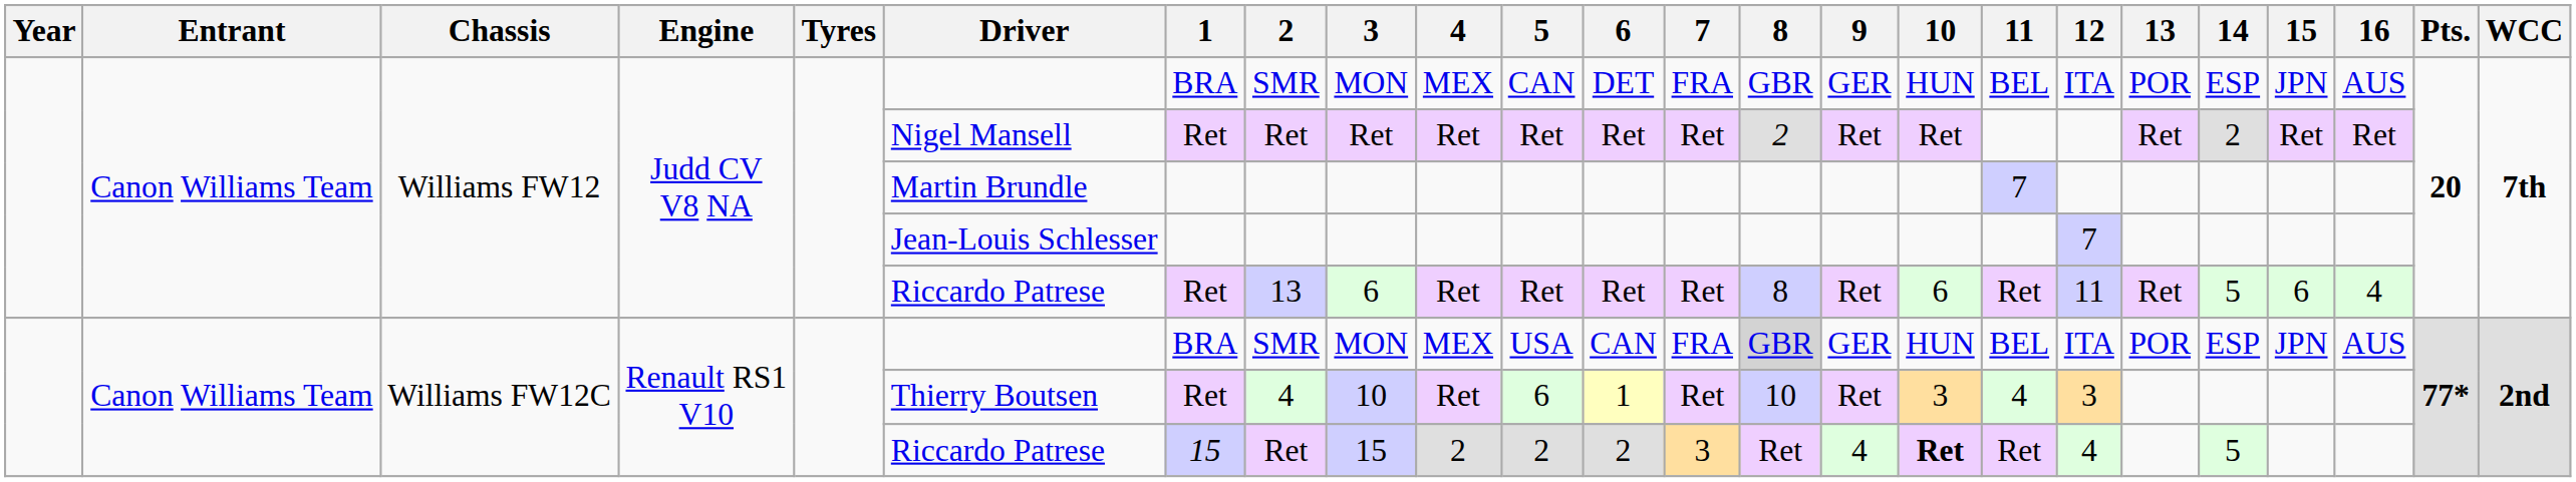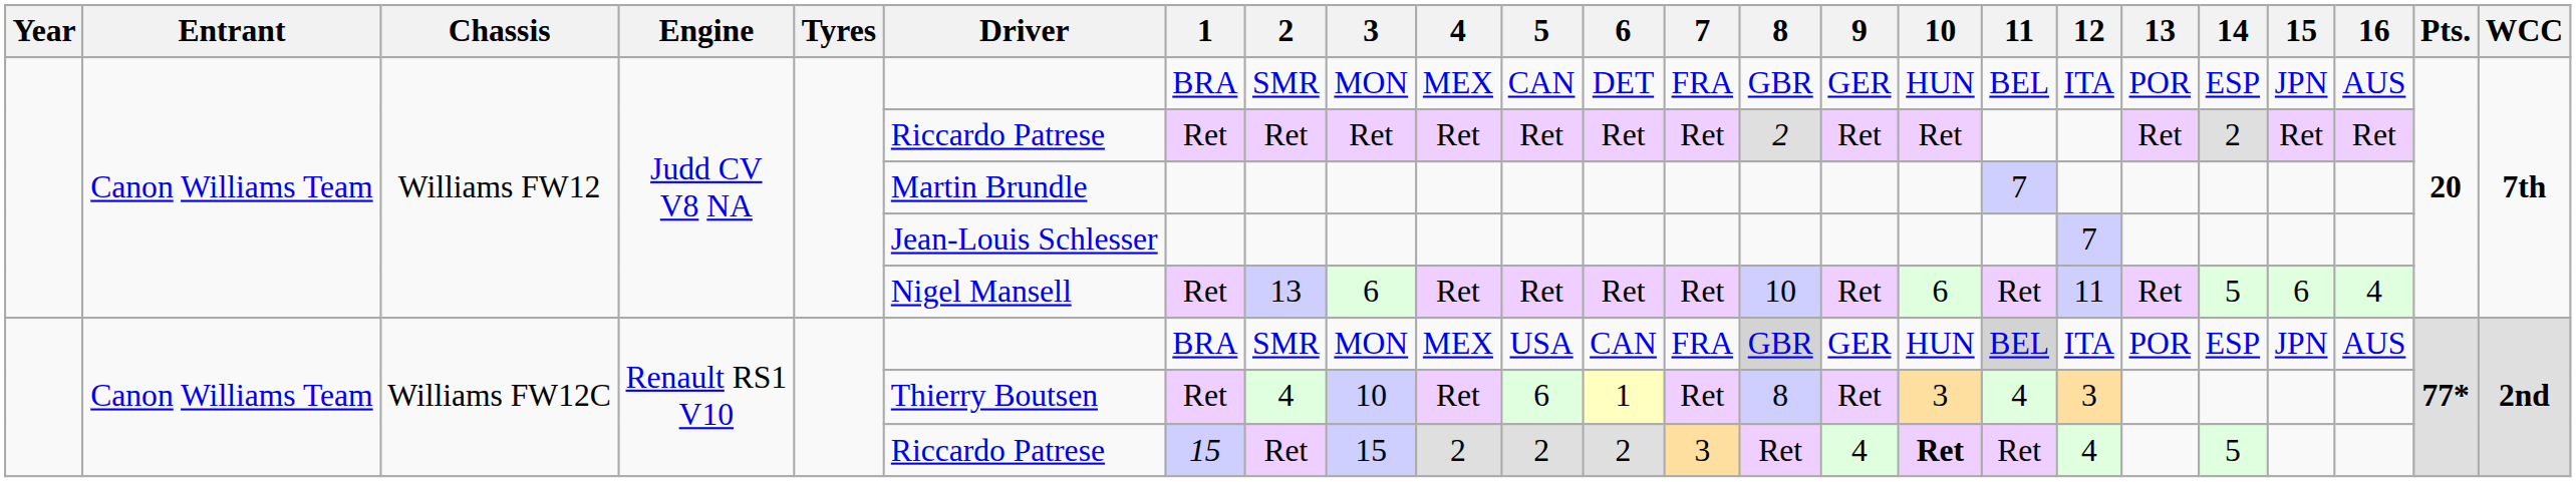row 3 | Driver: Nigel Mansell -> Riccardo Patrese
row 6 | Driver: Riccardo Patrese -> Nigel Mansell
row 6 | 8: 8 -> 10
row 7 | 11: no background -> lightgrey background
row 8 | 8: 10 -> 8
